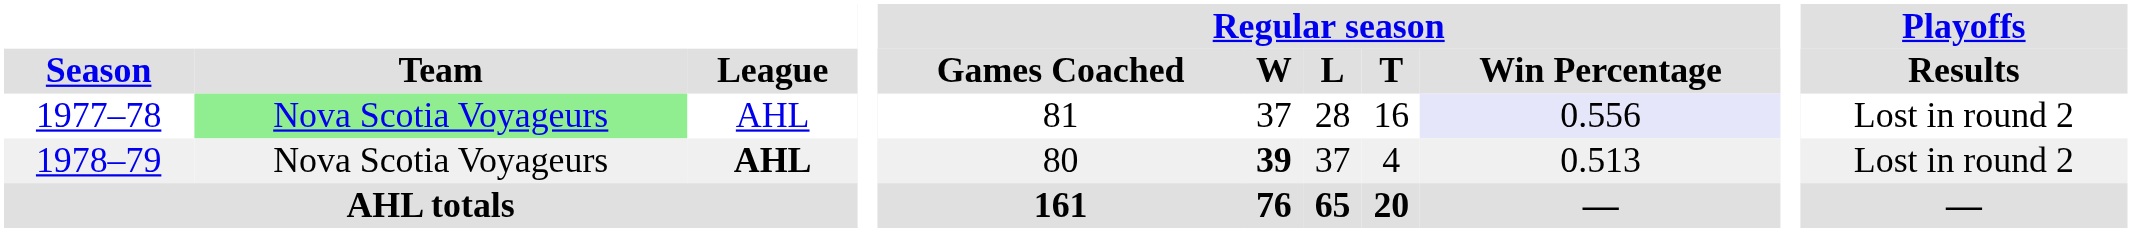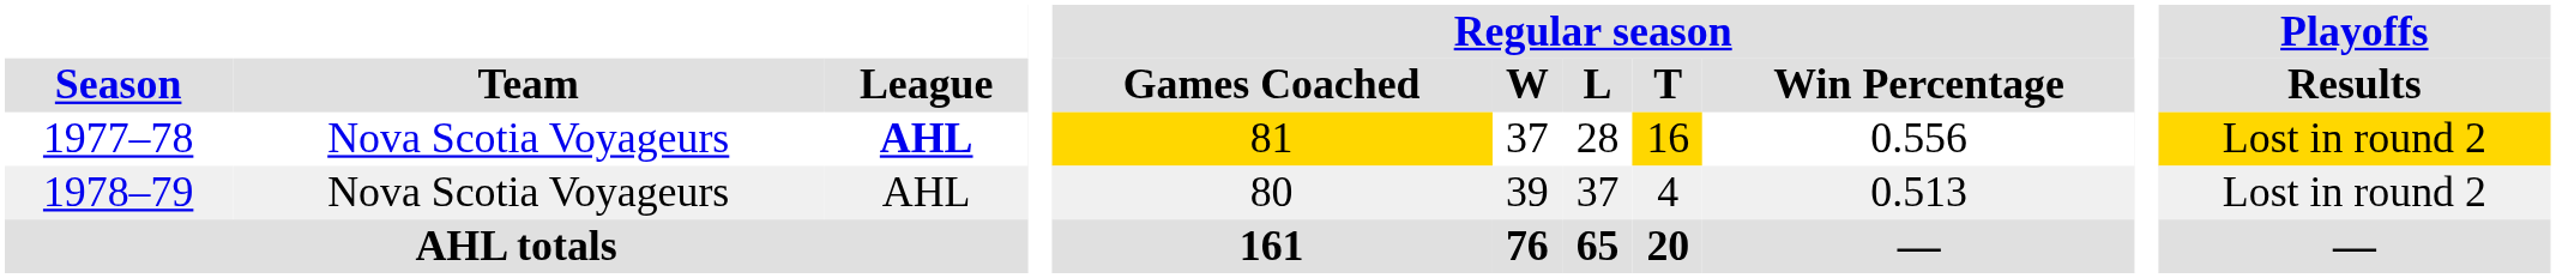1977–78 | Team: lightgreen background -> no background
1977–78 | League: normal -> bold
1977–78 | Regular season / Games Coached: no background -> gold background
1977–78 | Regular season / T: no background -> gold background
1977–78 | Regular season / Win Percentage: lavender background -> no background
1977–78 | Playoffs / Results: no background -> gold background
1978–79 | League: bold -> normal
1978–79 | Regular season / W: bold -> normal
